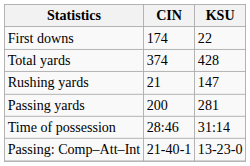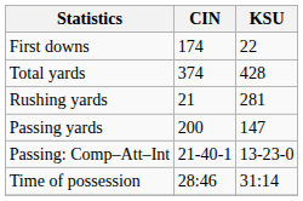Rushing yards | KSU: 147 -> 281
Passing yards | KSU: 281 -> 147
rows swapped: Passing: Comp–Att–Int <-> Time of possession
